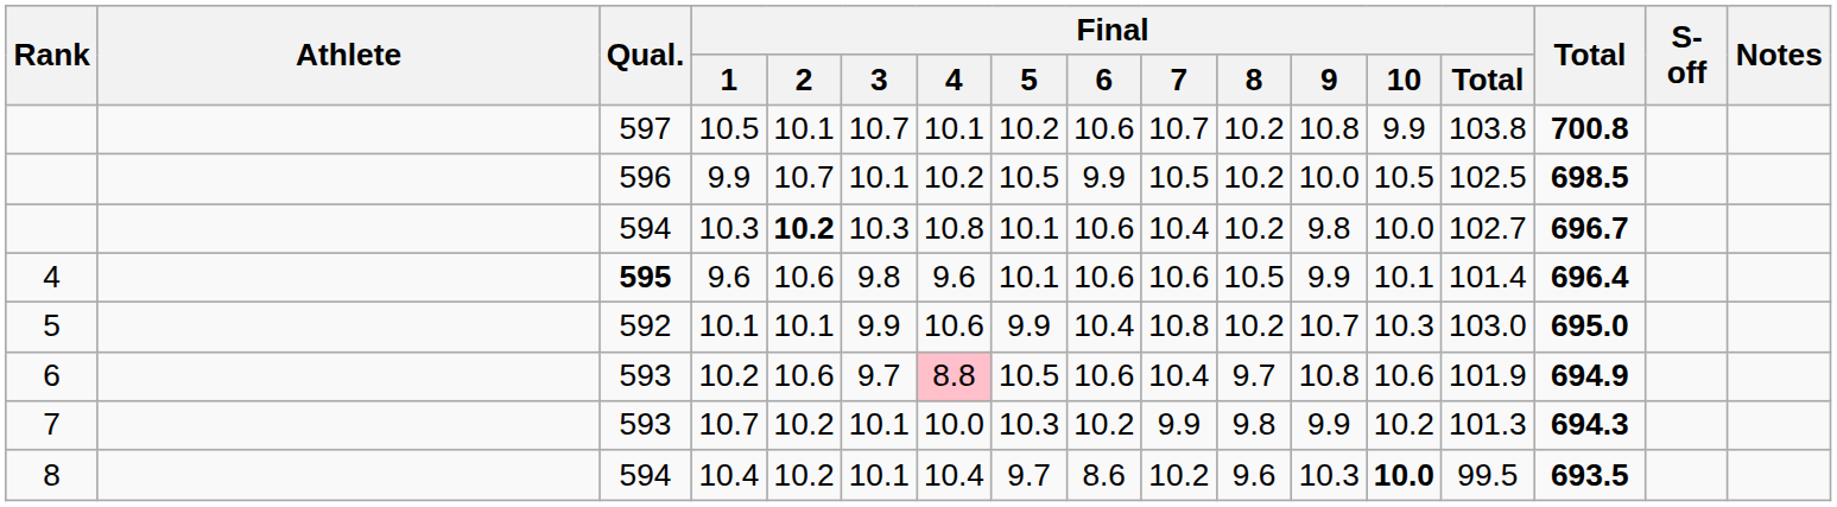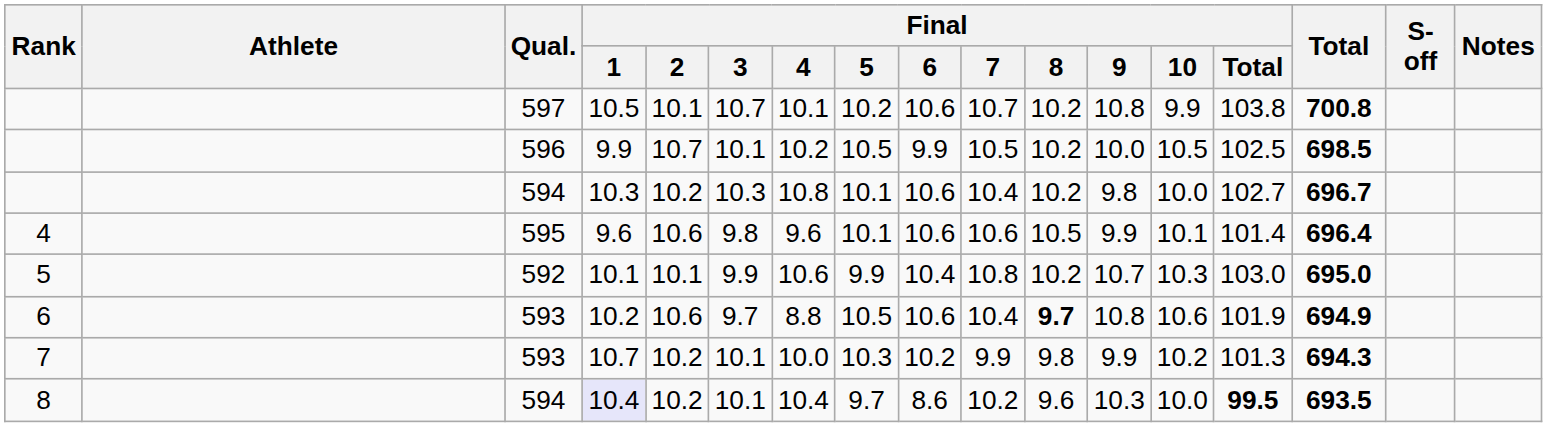row 5 | Final / 2: bold -> normal
row 6 | Qual.: bold -> normal
row 8 | Final / 4: pink background -> no background
row 8 | Final / 8: normal -> bold
row 10 | Final / 1: no background -> lavender background
row 10 | Final / 10: bold -> normal
row 10 | Final / Total: normal -> bold
